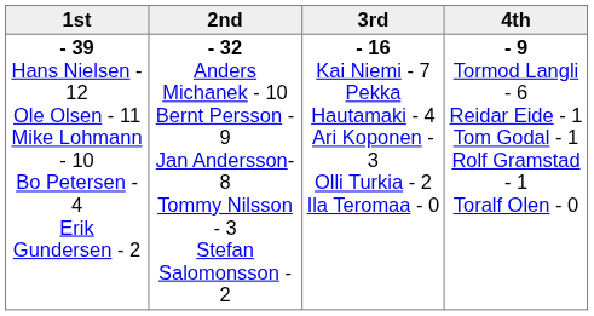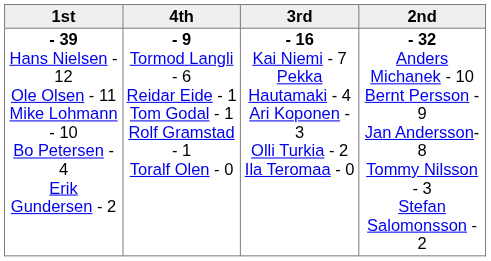columns swapped: 2nd <-> 4th
